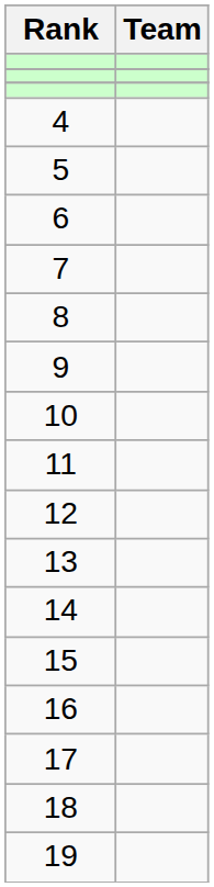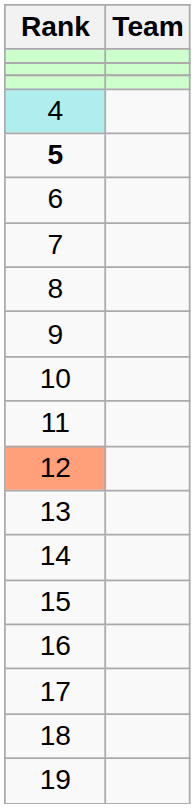row 5 | Rank: no background -> paleturquoise background
row 6 | Rank: normal -> bold
row 13 | Rank: no background -> lightsalmon background
